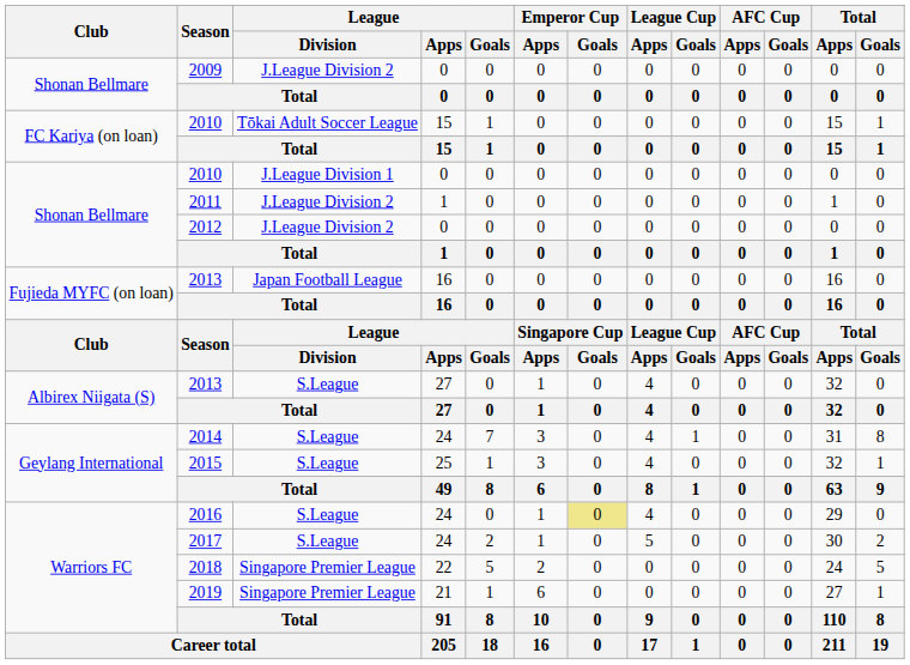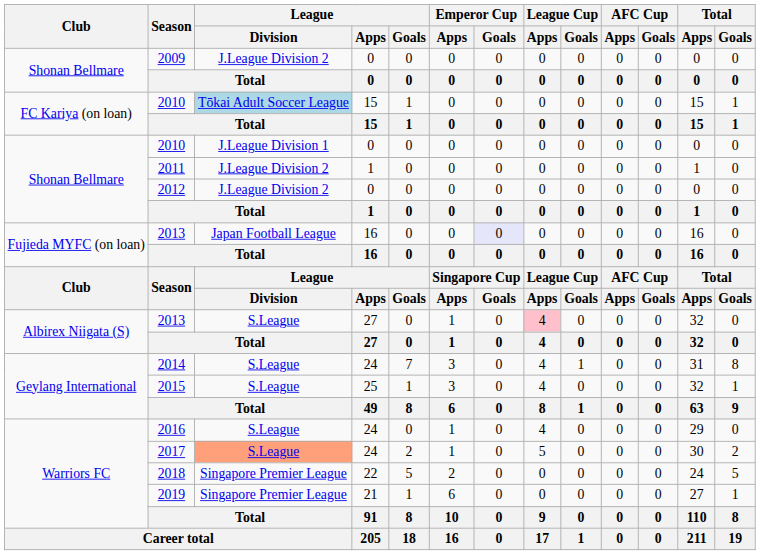2010 / 15 | League / Division: no background -> lightblue background
2013 / 16 | Emperor Cup / Goals: no background -> lavender background
2013 / 27 | League Cup / Apps: no background -> pink background
2016 | Emperor Cup / Goals: khaki background -> no background
2017 | League / Division: no background -> lightsalmon background
